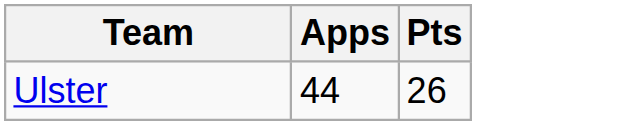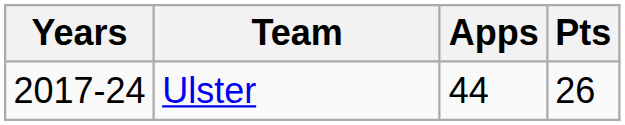+ column: Years | 2017-24
